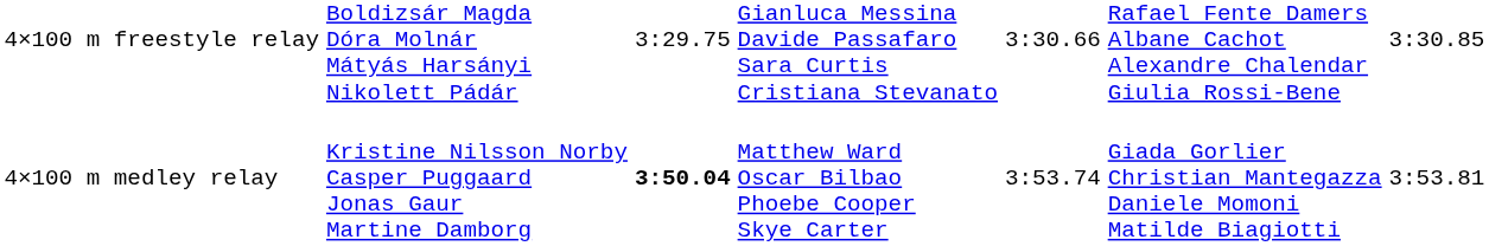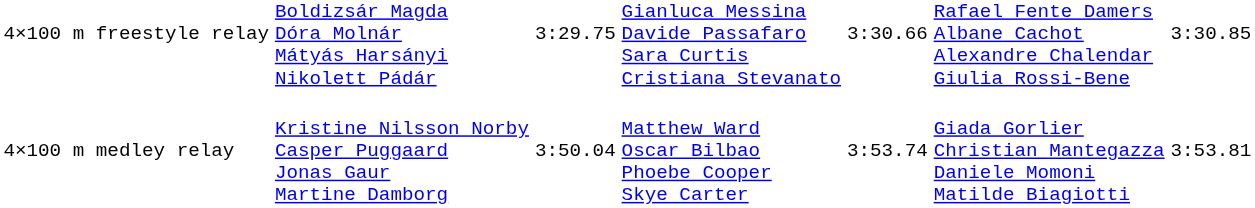4×100 m medley relay | column 3: bold -> normal
